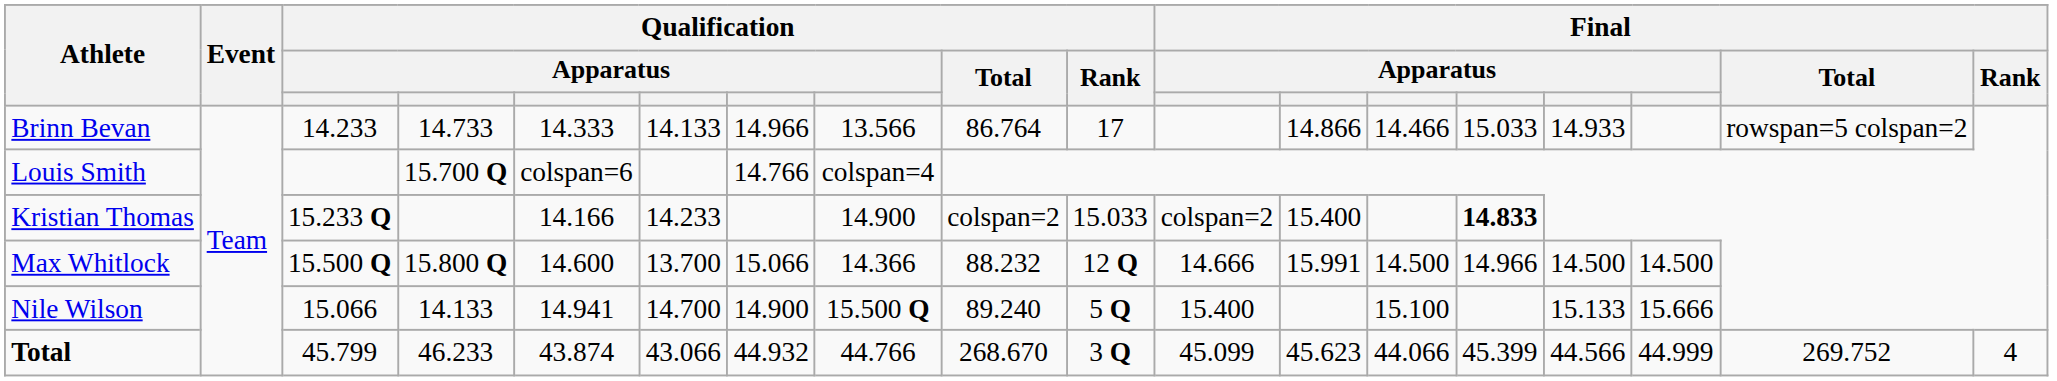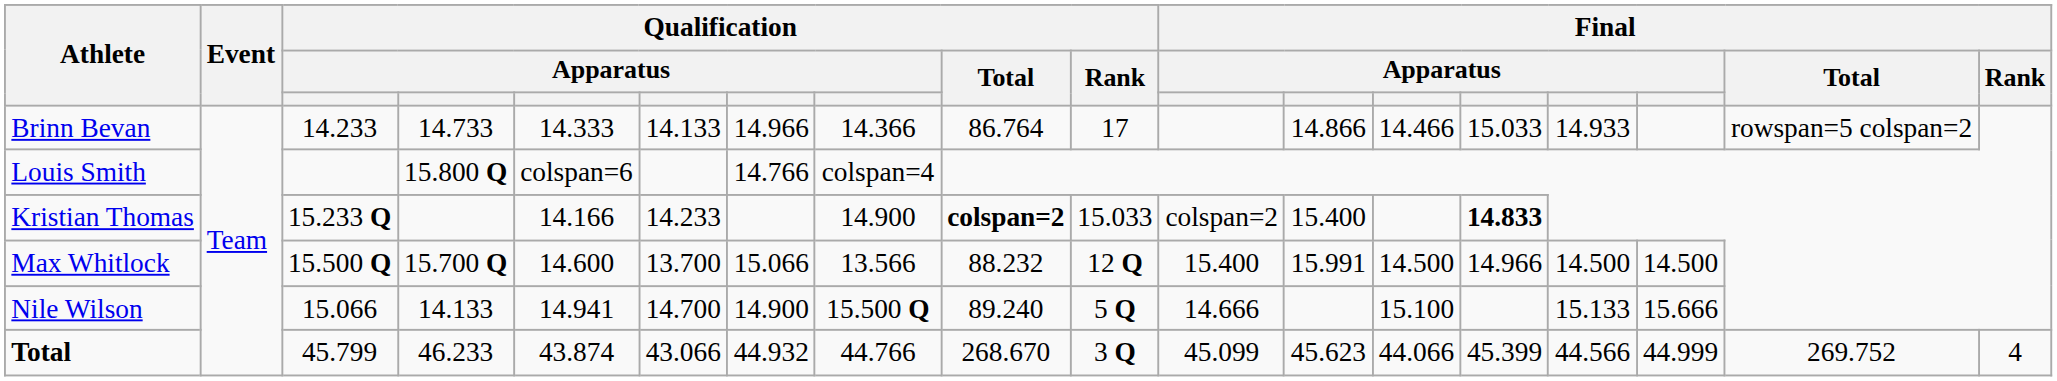Brinn Bevan | column 8: 13.566 -> 14.366
Louis Smith | column 4: 15.700 Q -> 15.800 Q
Kristian Thomas | Qualification / Total: normal -> bold
Max Whitlock | column 4: 15.800 Q -> 15.700 Q
Max Whitlock | column 8: 14.366 -> 13.566
Max Whitlock | column 11: 14.666 -> 15.400
Nile Wilson | column 11: 15.400 -> 14.666
